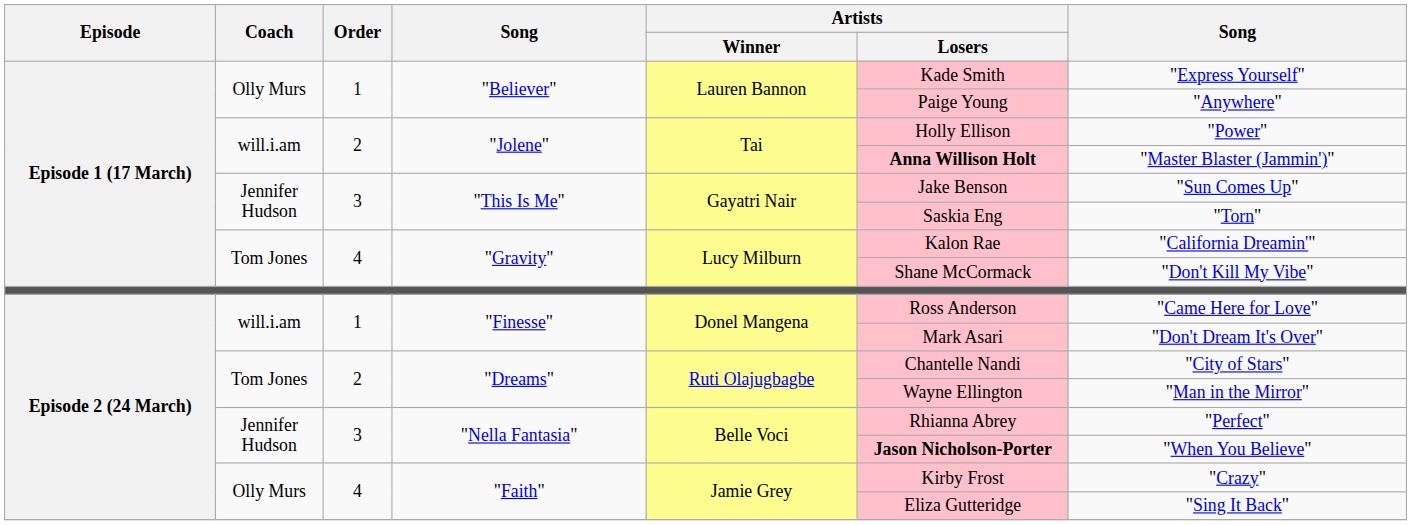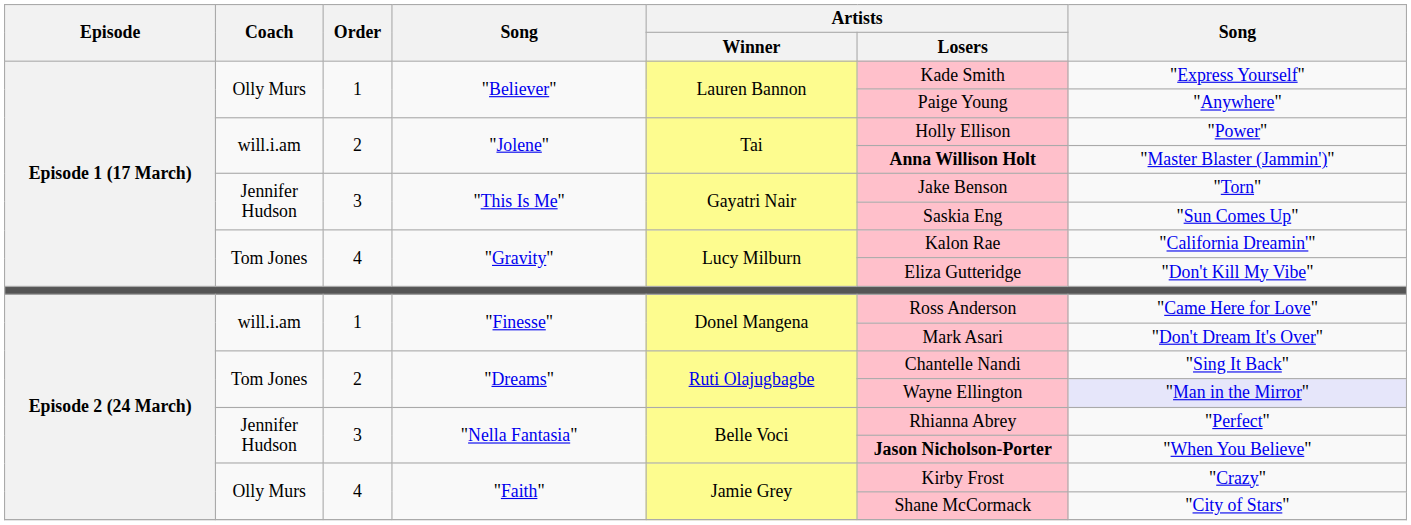row 7 | column 7: "Sun Comes Up" -> "Torn"
row 8 | column 7: "Torn" -> "Sun Comes Up"
row 10 | Artists / Losers: Shane McCormack -> Eliza Gutteridge
row 14 | column 7: "City of Stars" -> "Sing It Back"
row 15 | column 7: no background -> lavender background
row 19 | Artists / Losers: Eliza Gutteridge -> Shane McCormack
row 19 | column 7: "Sing It Back" -> "City of Stars"
